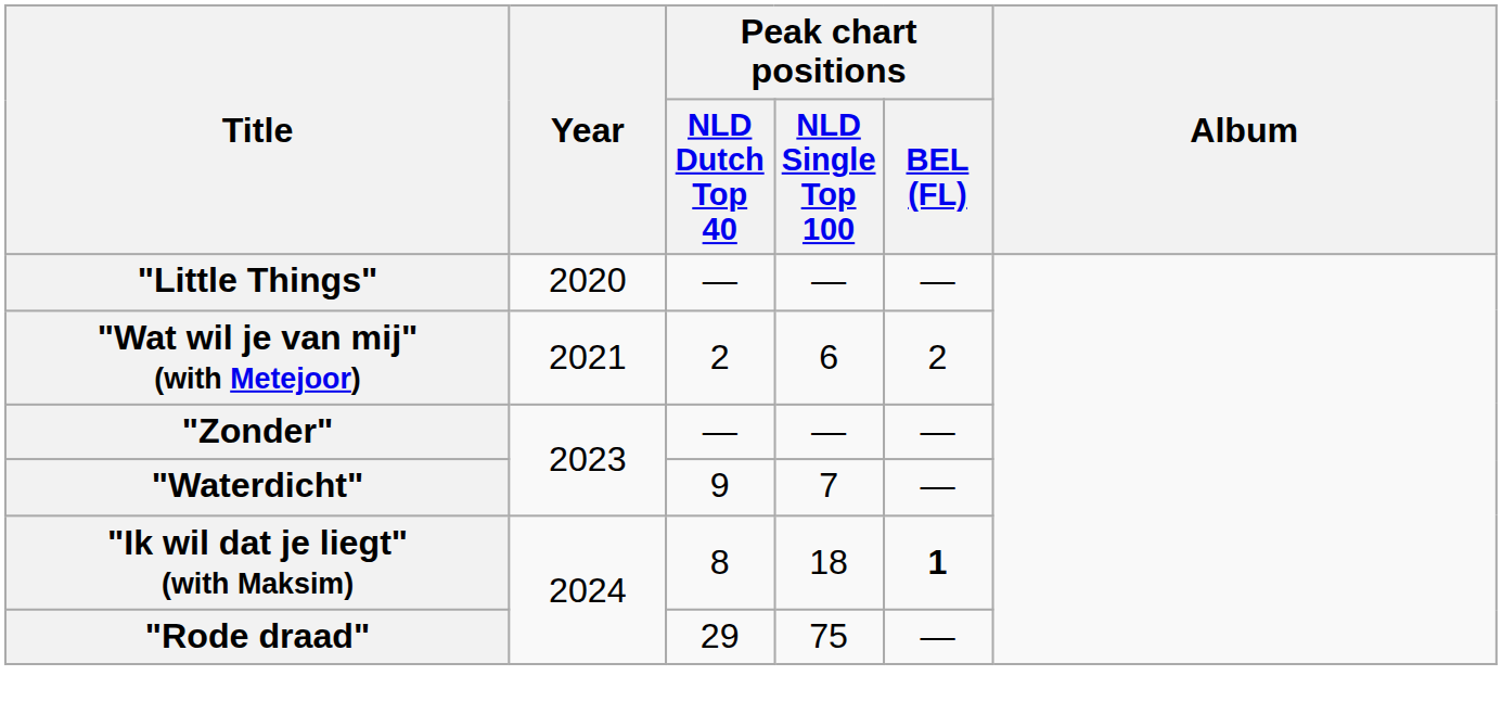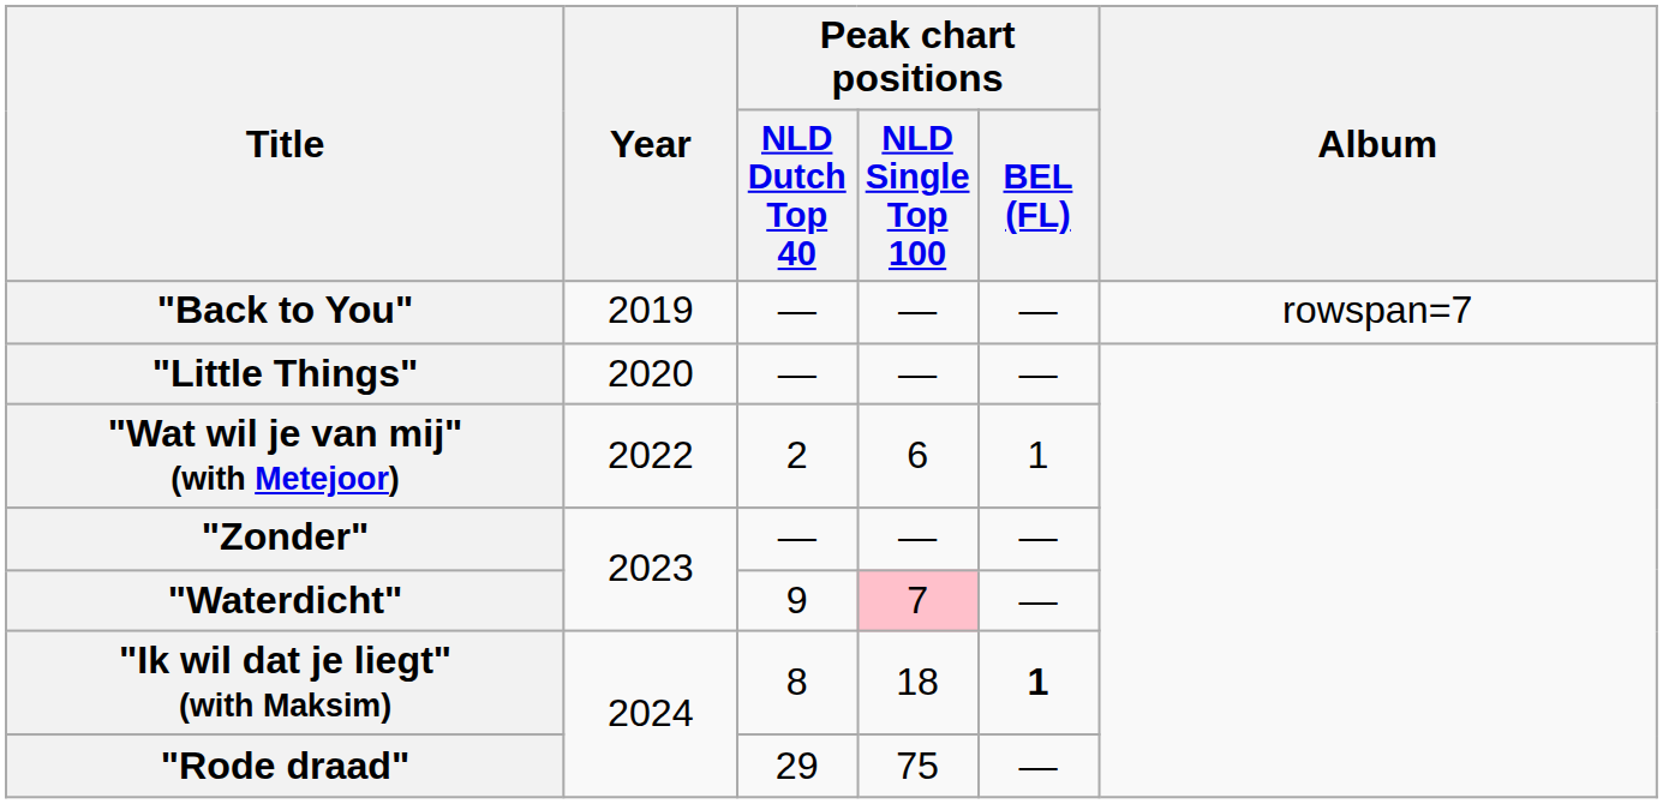+ row: "Back to You" | 2019 | — | — | — | rowspan=7
"Wat wil je van mij" (with Metejoor) | Year: 2021 -> 2022
"Wat wil je van mij" (with Metejoor) | Peak chart positions / BEL (FL): 2 -> 1
"Waterdicht" | Peak chart positions / NLD Single Top 100: no background -> pink background
